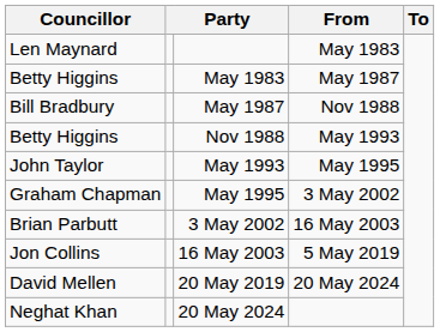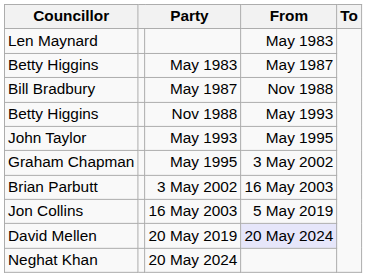20 May 2019 | From: no background -> lavender background
